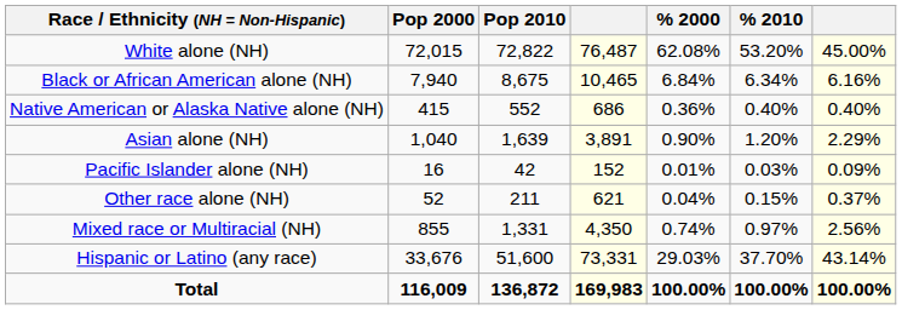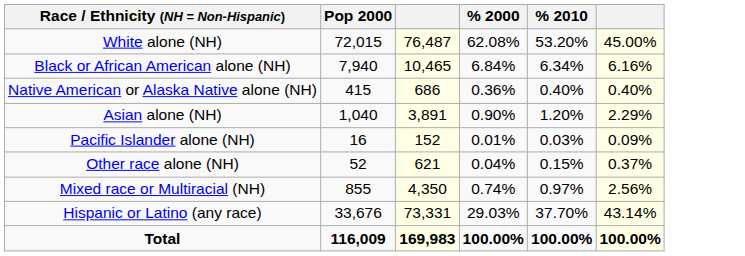- column: Pop 2010 | 72,822 | 8,675 | 552 | 1,639 | 42 | 211 | 1,331 | 51,600 | 136,872
